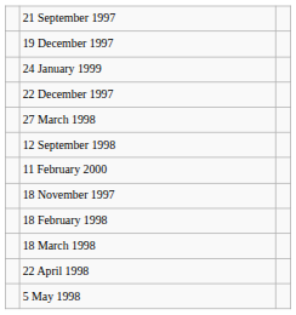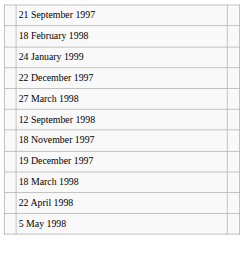rows swapped: 19 December 1997 <-> 18 February 1998
- row: 11 February 2000
